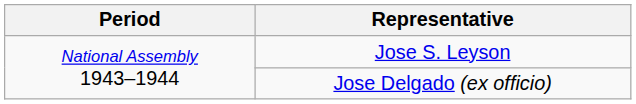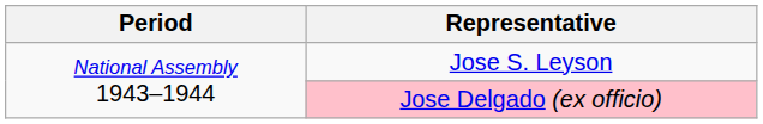Jose Delgado (ex officio) | Representative: no background -> pink background
